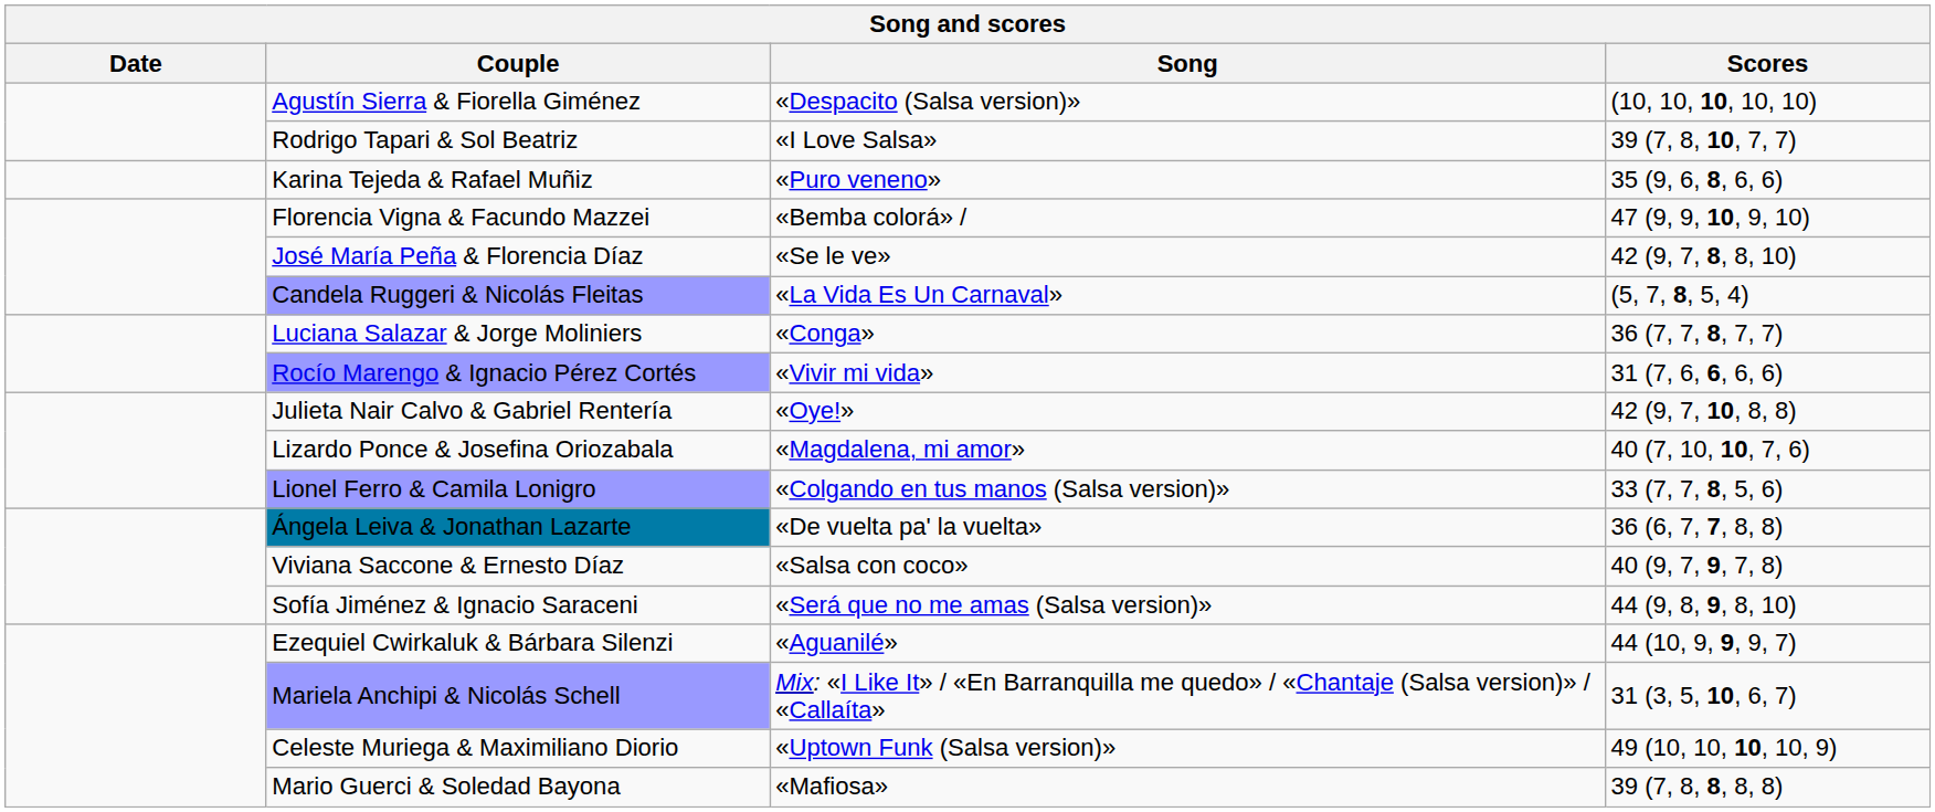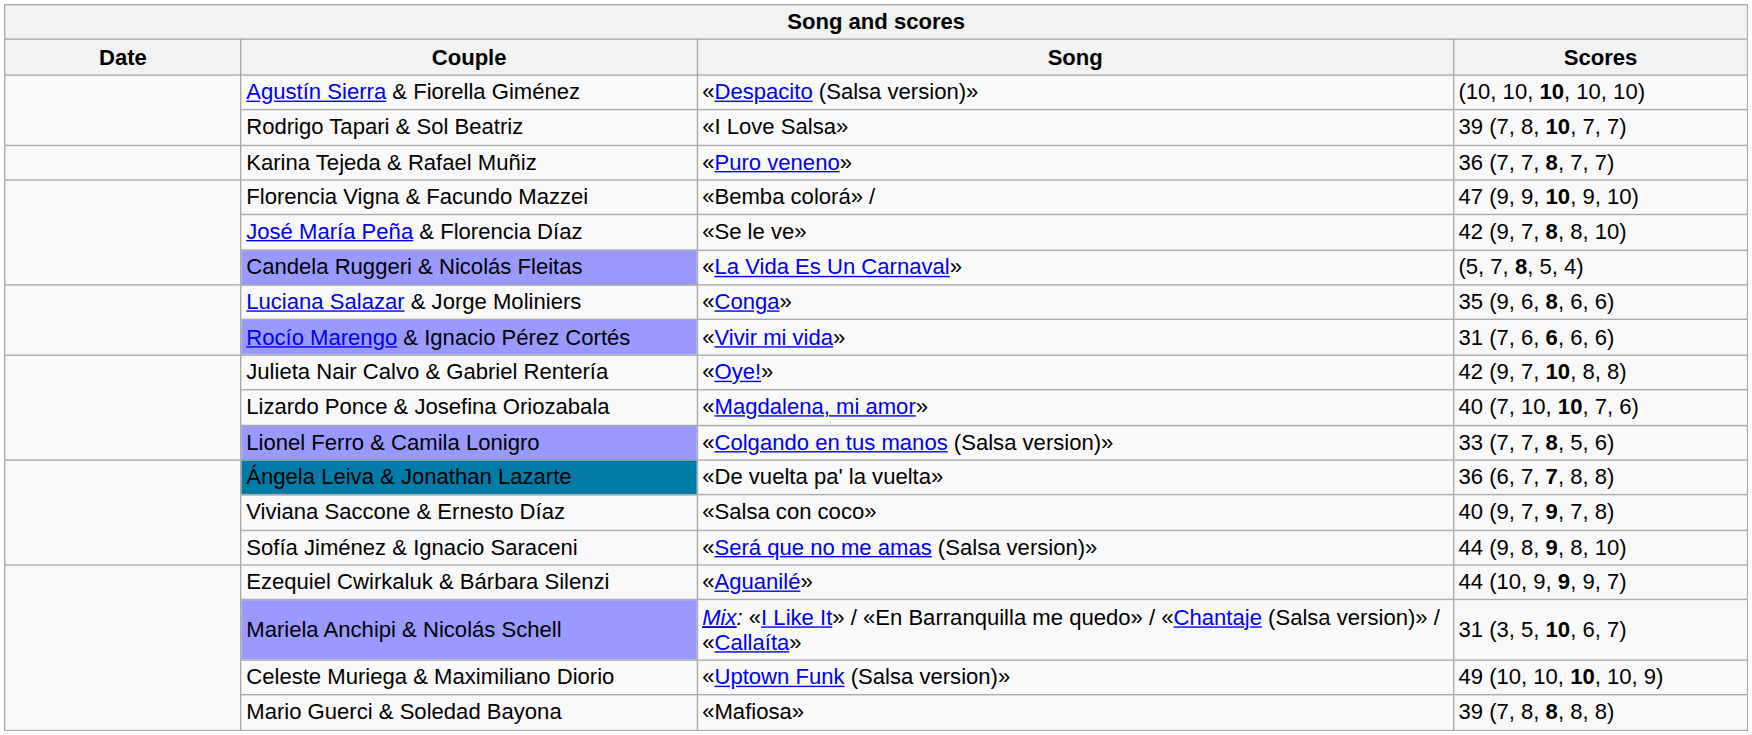Karina Tejeda & Rafael Muñiz | Scores: 35 (9, 6, 8, 6, 6) -> 36 (7, 7, 8, 7, 7)
Luciana Salazar & Jorge Moliniers | Scores: 36 (7, 7, 8, 7, 7) -> 35 (9, 6, 8, 6, 6)
